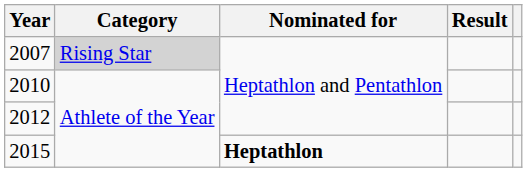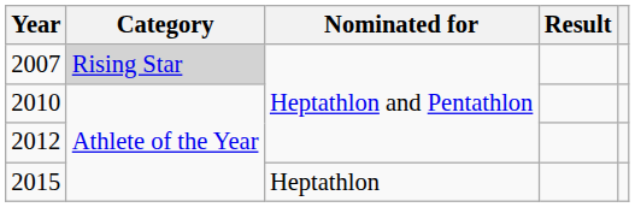2015 | Nominated for: bold -> normal
